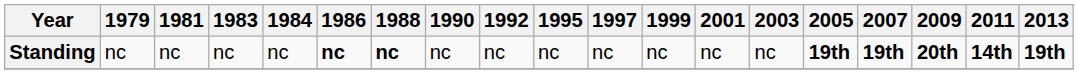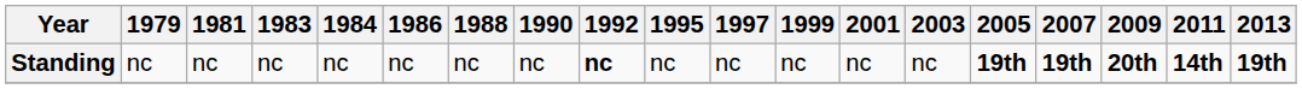Standing | 1986: bold -> normal
Standing | 1988: bold -> normal
Standing | 1992: normal -> bold
